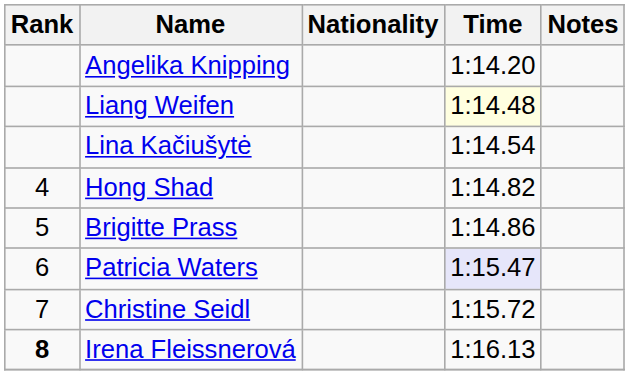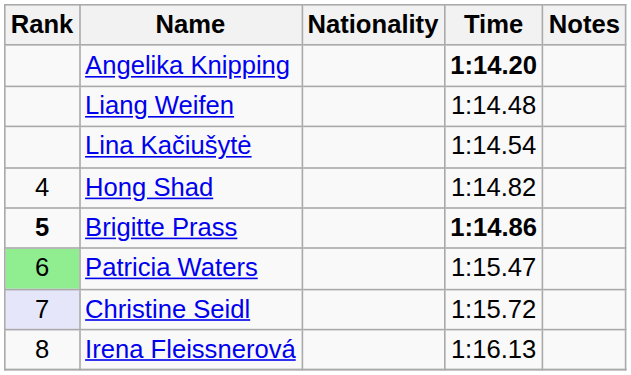Angelika Knipping | Time: normal -> bold
Liang Weifen | Time: lightyellow background -> no background
Brigitte Prass | Rank: normal -> bold
Brigitte Prass | Time: normal -> bold
Patricia Waters | Rank: no background -> lightgreen background
Patricia Waters | Time: lavender background -> no background
Christine Seidl | Rank: no background -> lavender background
Irena Fleissnerová | Rank: bold -> normal
